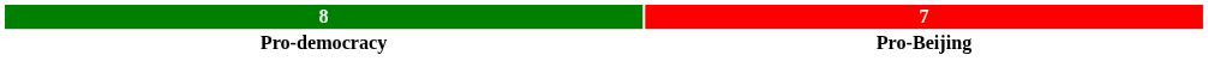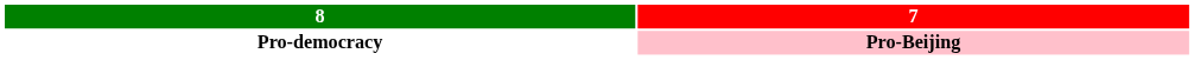Pro-democracy | 7: no background -> pink background
